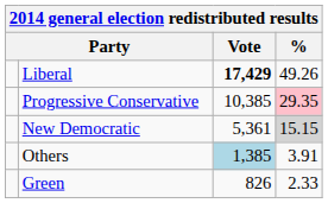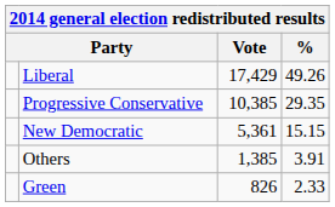Liberal | Vote: bold -> normal
Progressive Conservative | %: pink background -> no background
New Democratic | %: lightgrey background -> no background
Others | Vote: lightblue background -> no background
